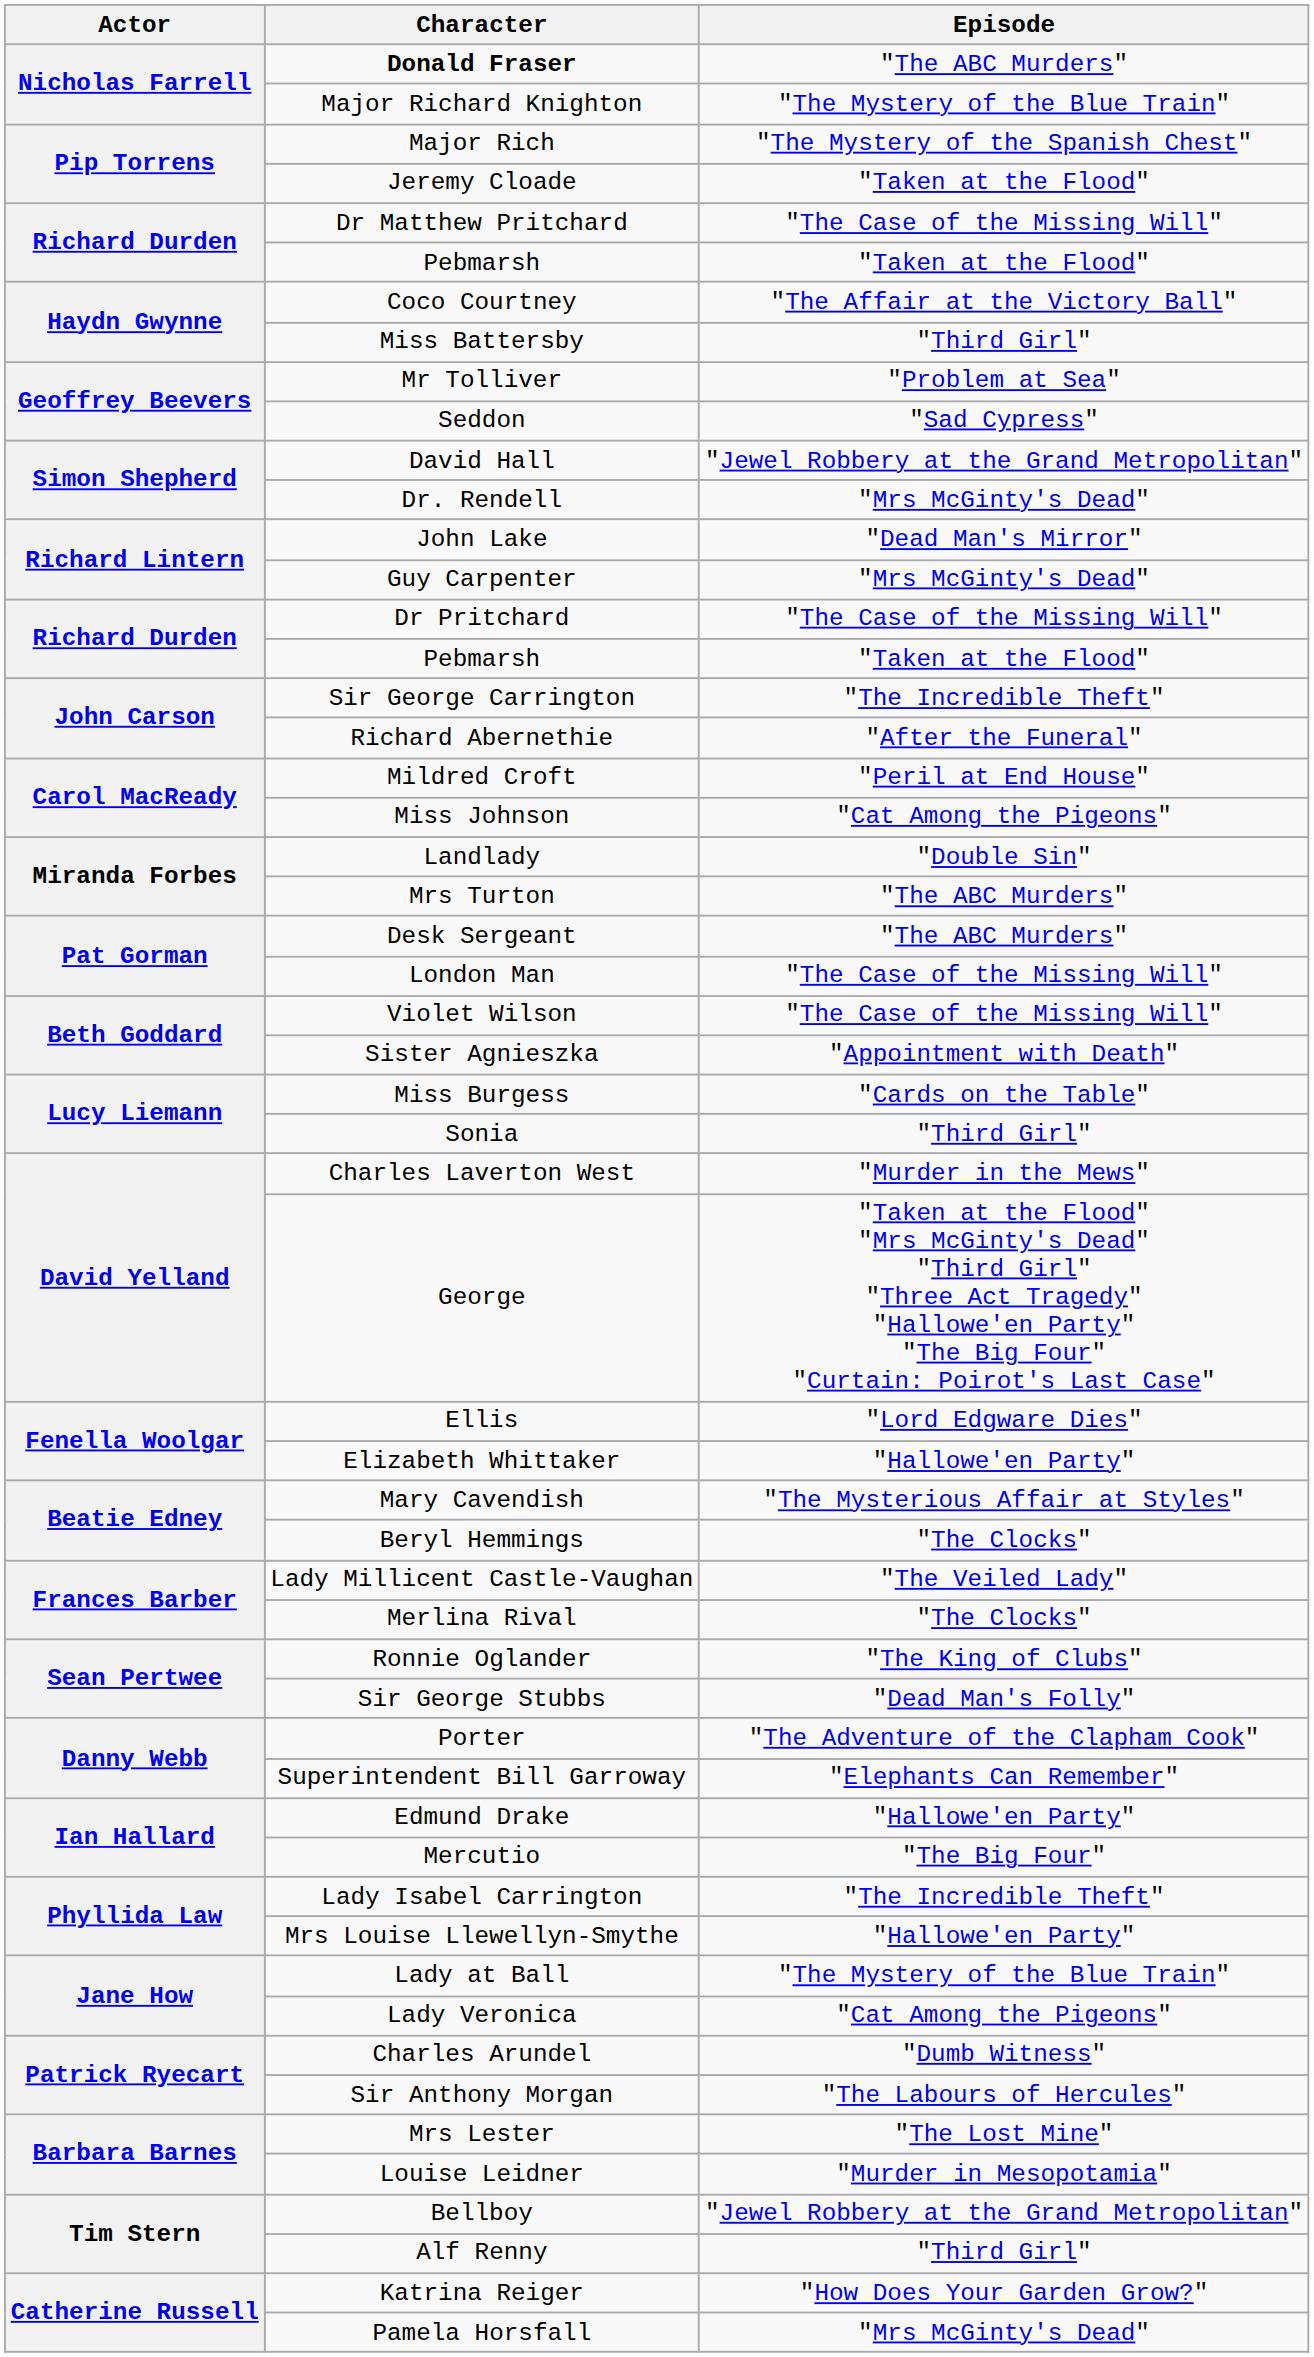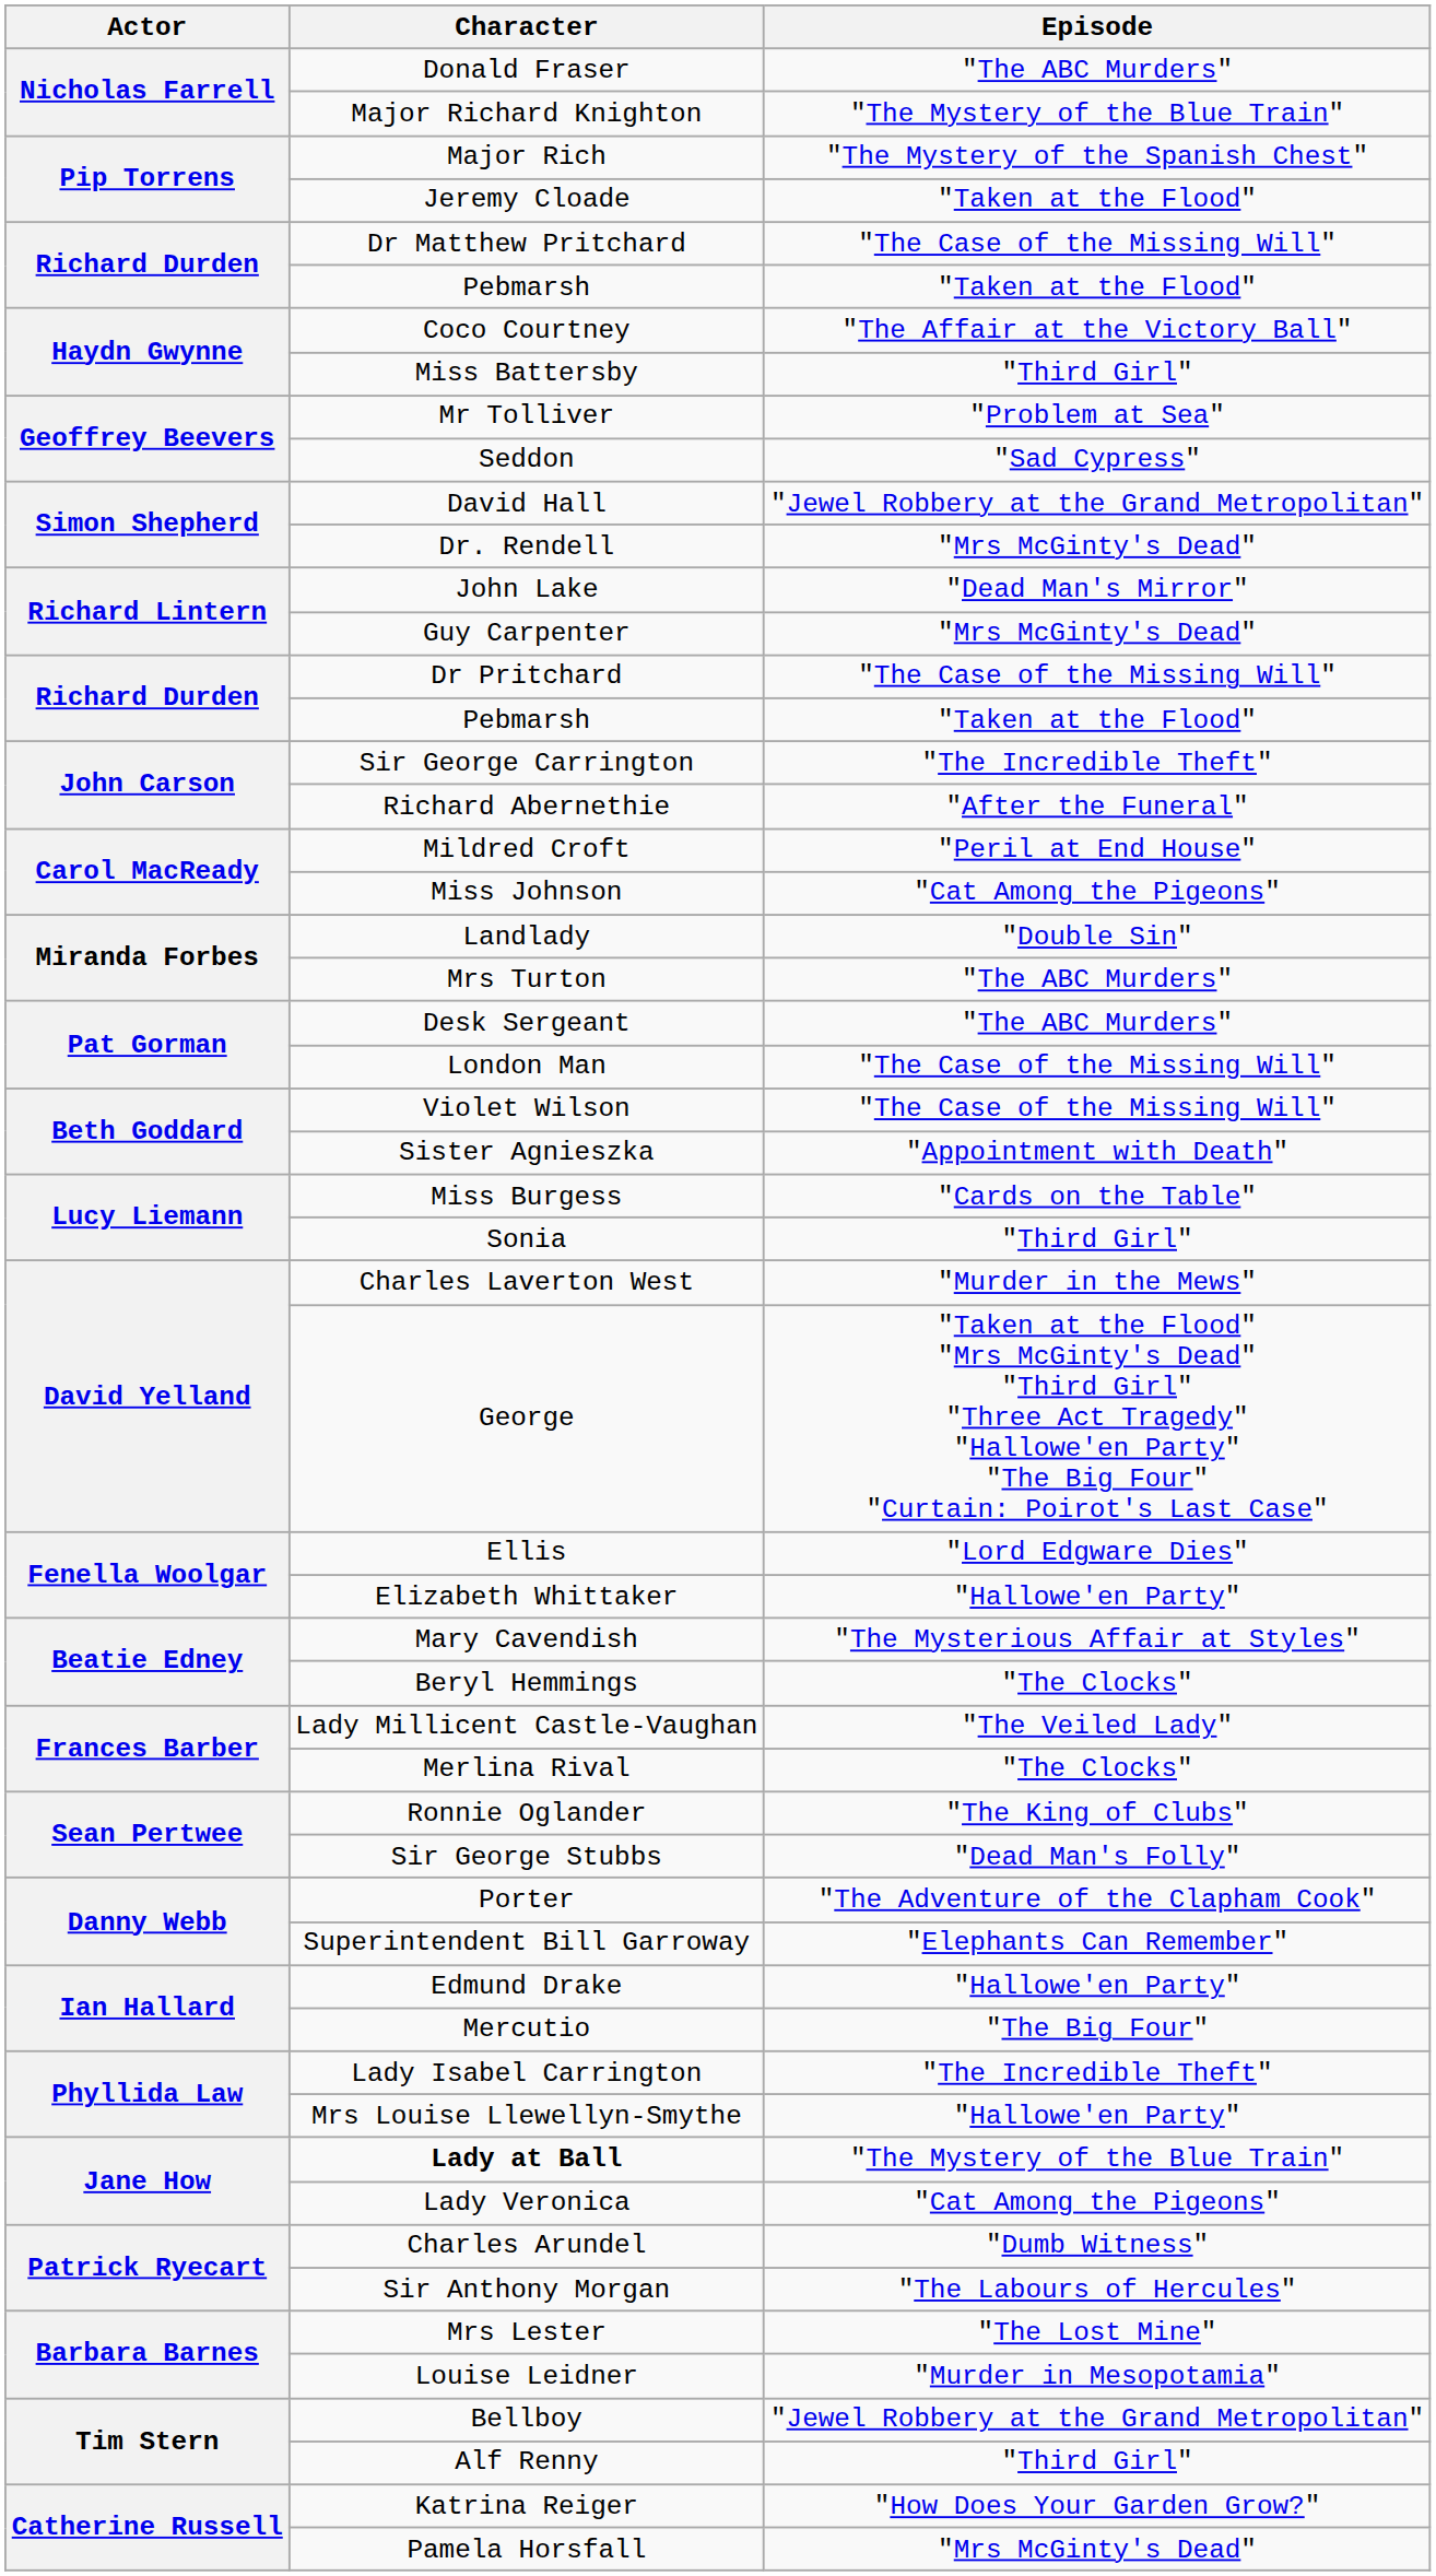Donald Fraser | Character: bold -> normal
Lady at Ball | Character: normal -> bold
